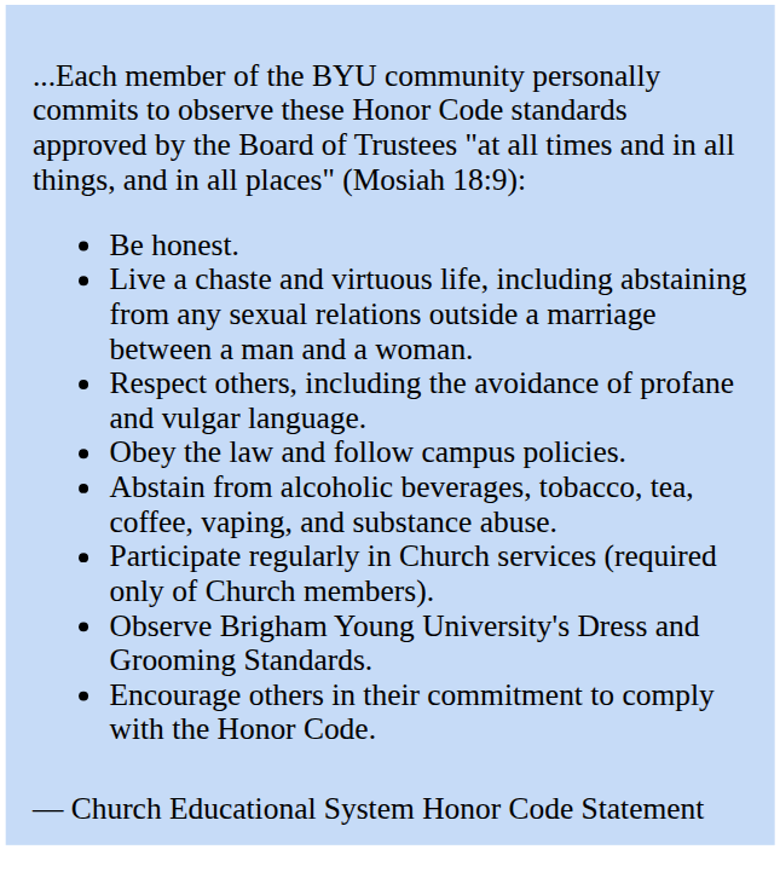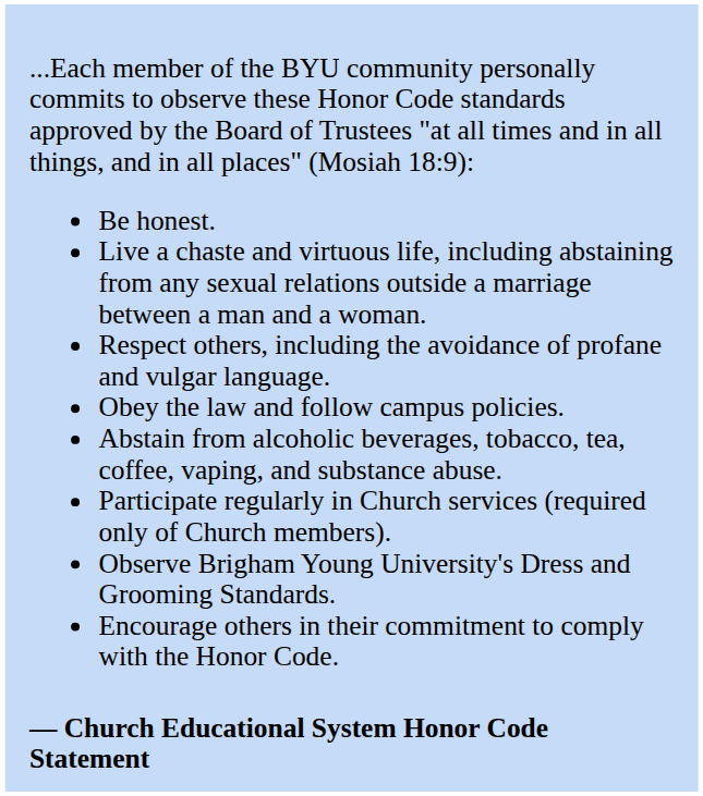row 2 | column 1: normal -> bold
